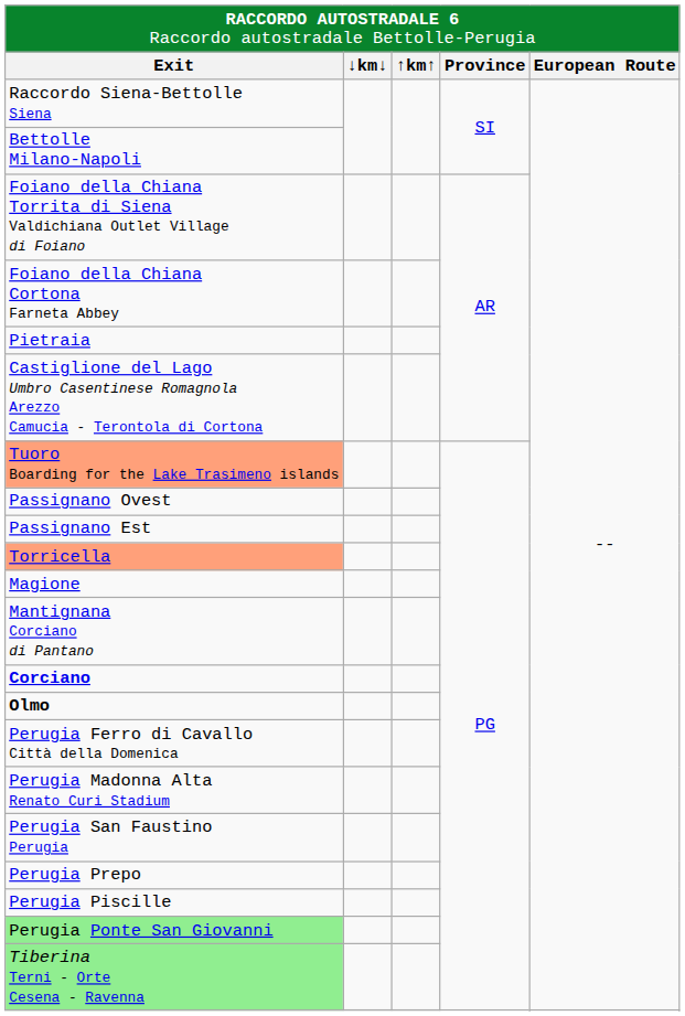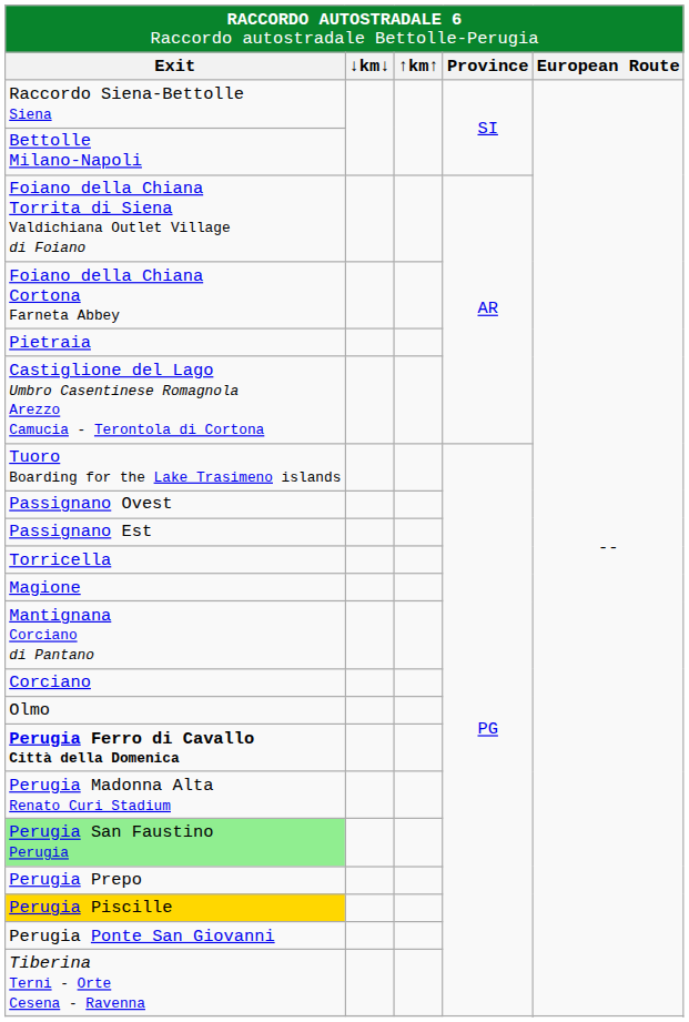Tuoro Boarding for the Lake Trasimeno islands | column 1: lightsalmon background -> no background
Torricella | column 1: lightsalmon background -> no background
Corciano | column 1: bold -> normal
Olmo | column 1: bold -> normal
Perugia Ferro di Cavallo Città della Domenica | column 1: normal -> bold
Perugia San Faustino Perugia | column 1: no background -> lightgreen background
Perugia Piscille | column 1: no background -> gold background
Perugia Ponte San Giovanni | column 1: lightgreen background -> no background
Tiberina Terni - Orte Cesena - Ravenna | column 1: lightgreen background -> no background
